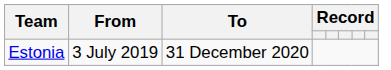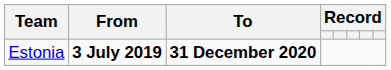Estonia | From: normal -> bold
Estonia | To: normal -> bold
